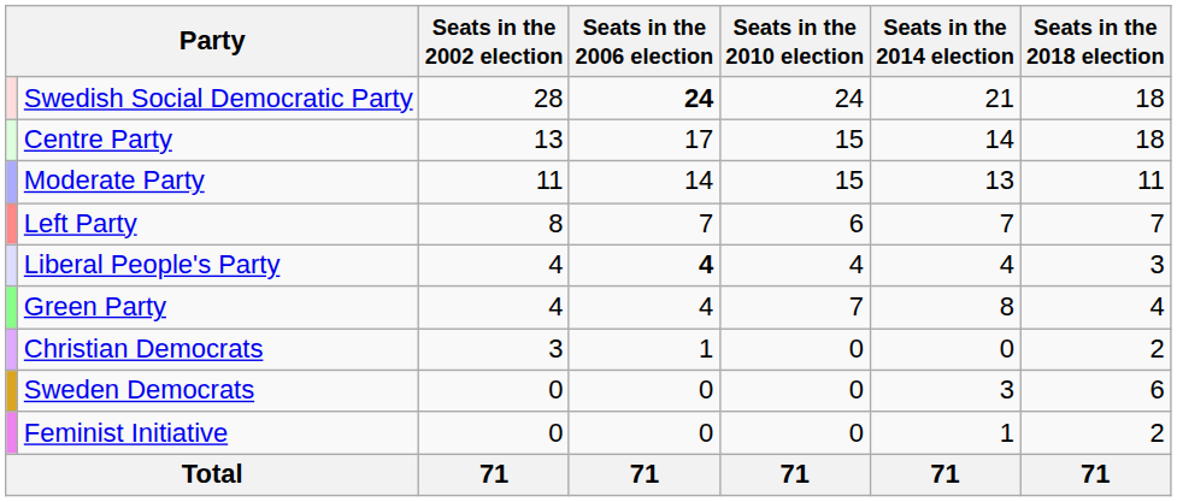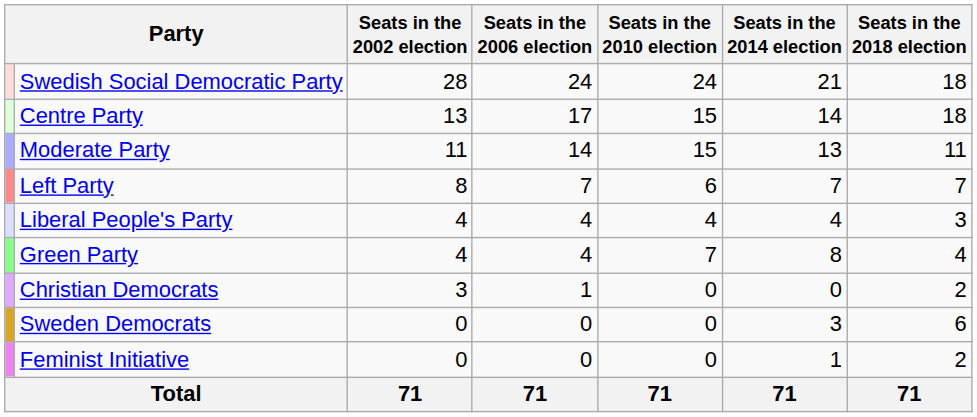Swedish Social Democratic Party | Seats in the 2006 election: bold -> normal
Liberal People's Party | Seats in the 2006 election: bold -> normal
